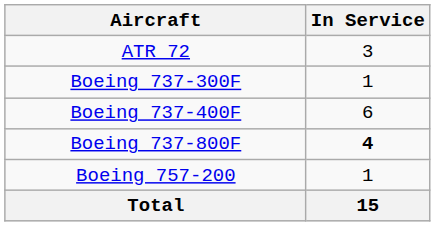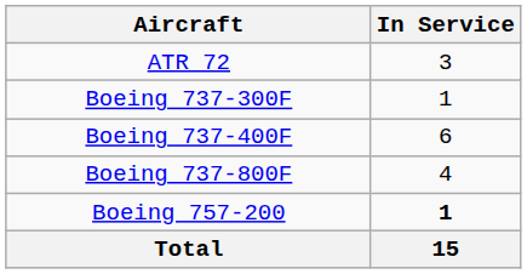Boeing 737-800F | In Service: bold -> normal
Boeing 757-200 | In Service: normal -> bold
